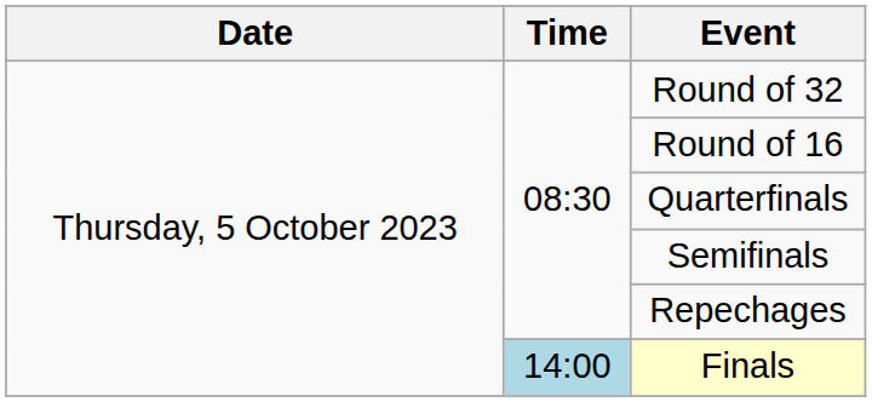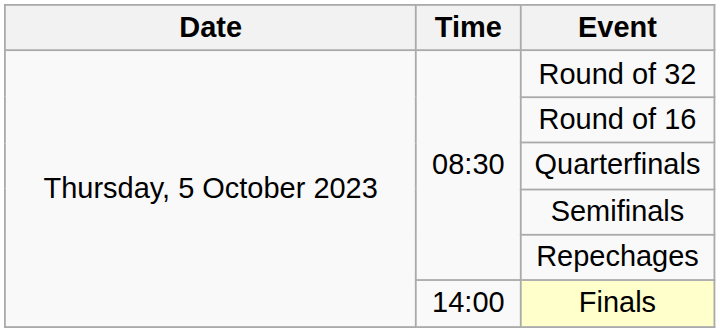Finals | Time: lightblue background -> no background
